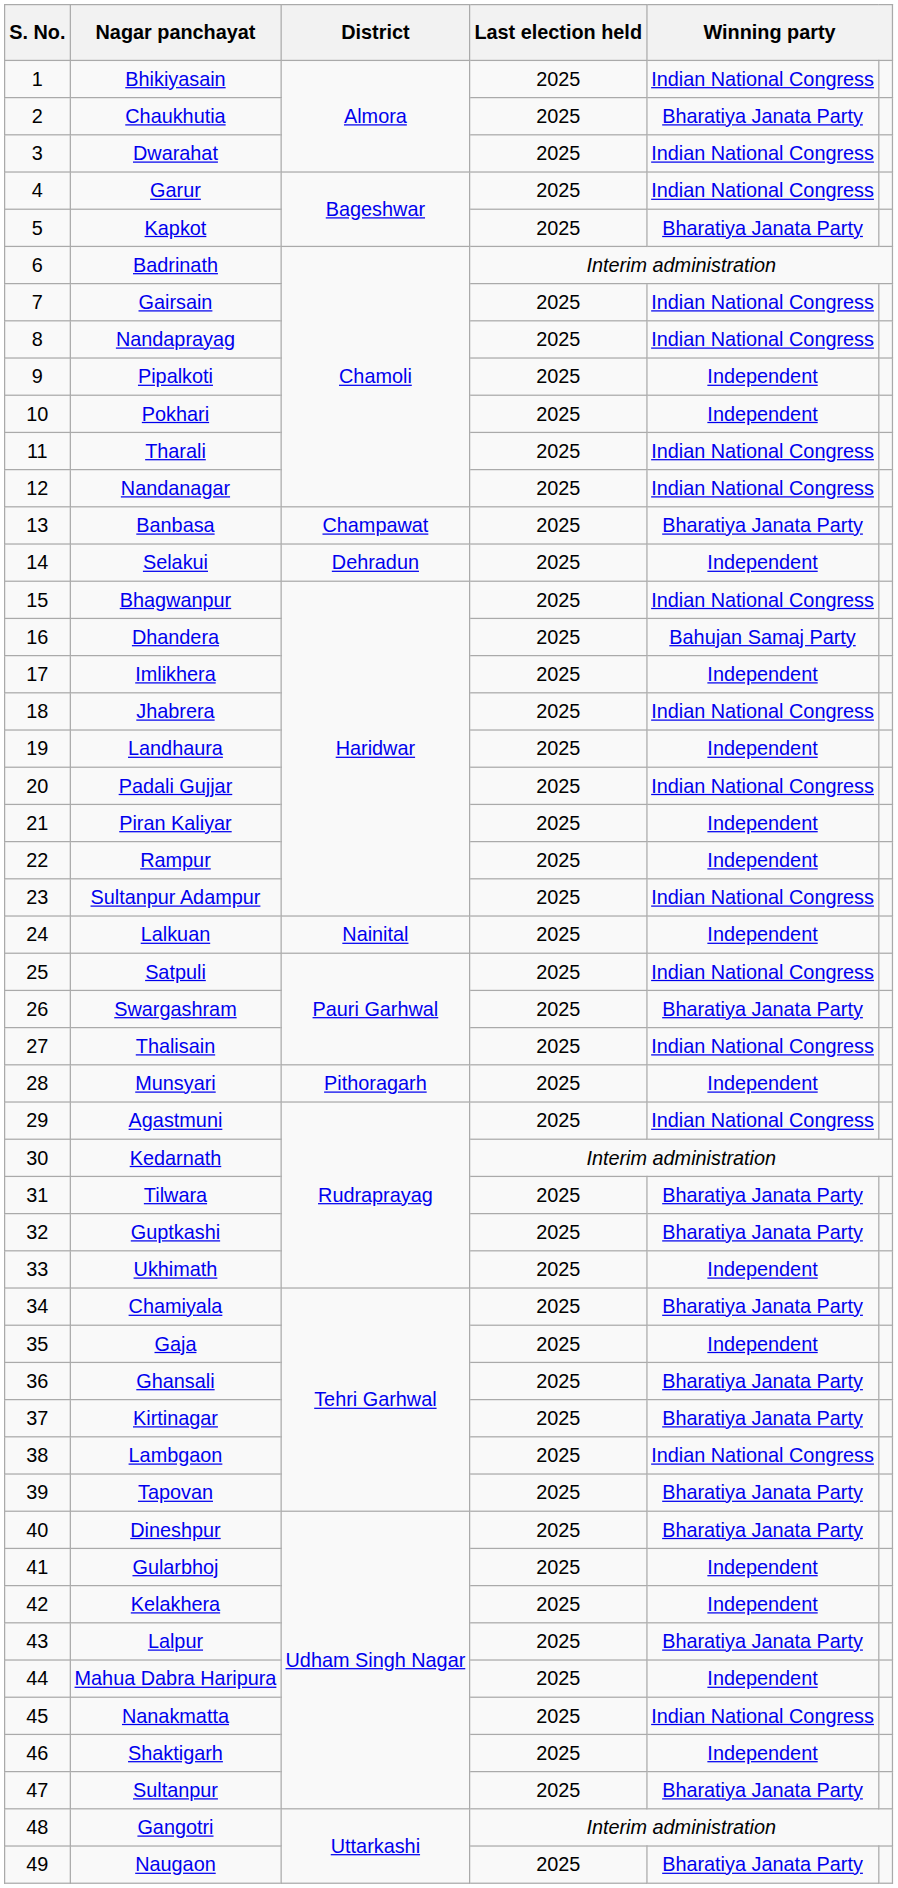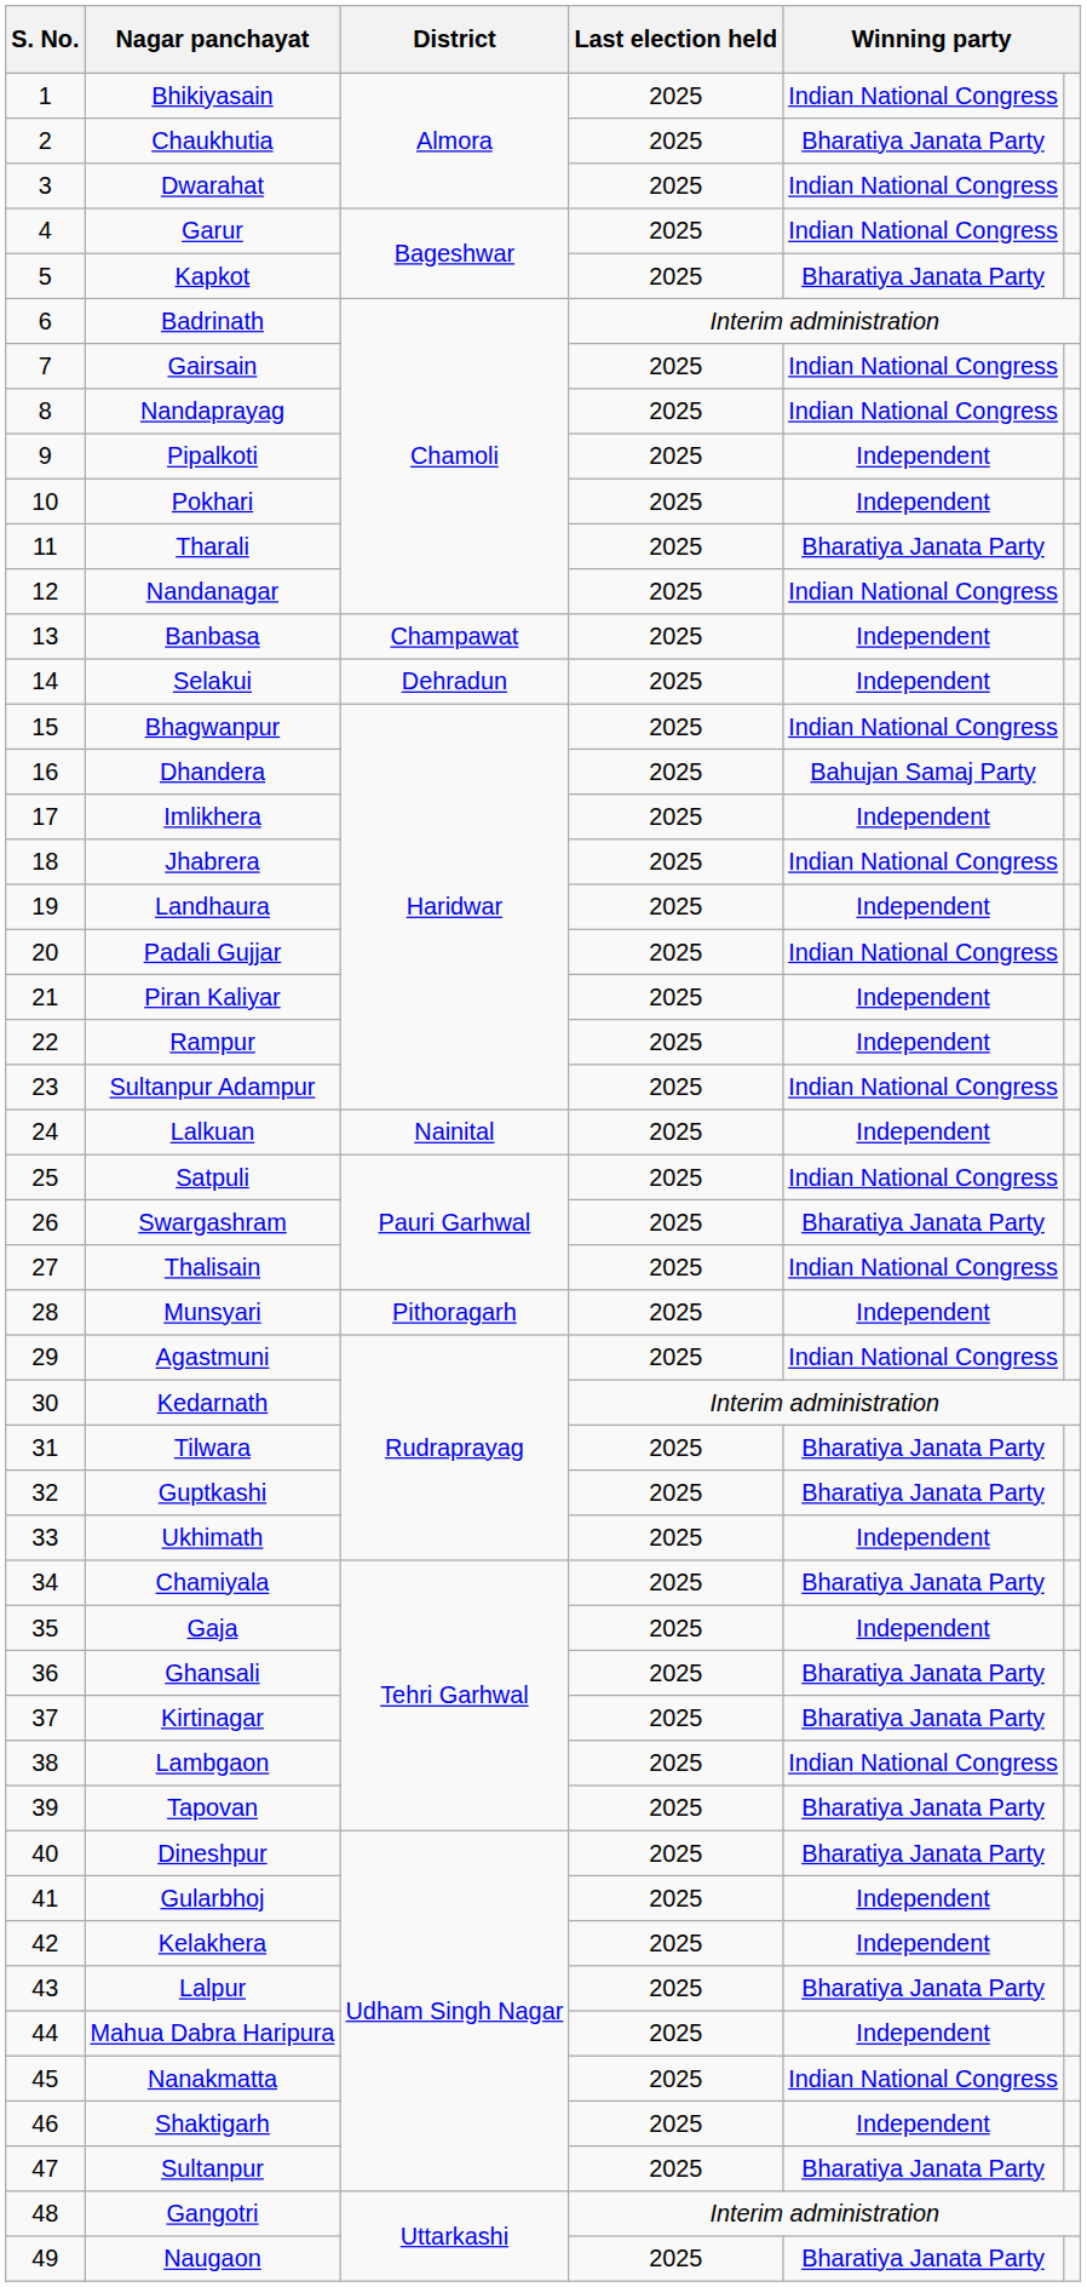Tharali | column 5: Indian National Congress -> Bharatiya Janata Party
Banbasa | column 5: Bharatiya Janata Party -> Independent
